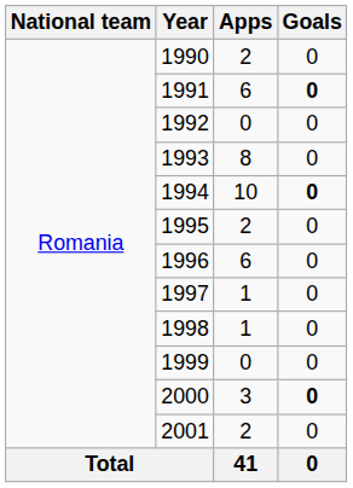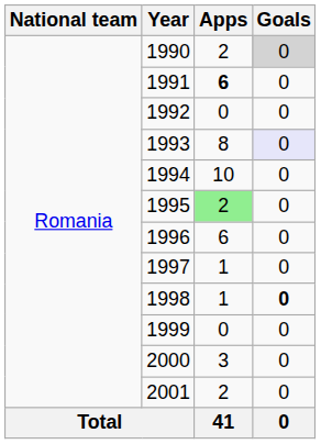1990 | Goals: no background -> lightgrey background
1991 | Apps: normal -> bold
1991 | Goals: bold -> normal
1993 | Goals: no background -> lavender background
1994 | Goals: bold -> normal
1995 | Apps: no background -> lightgreen background
1998 | Goals: normal -> bold
2000 | Goals: bold -> normal
